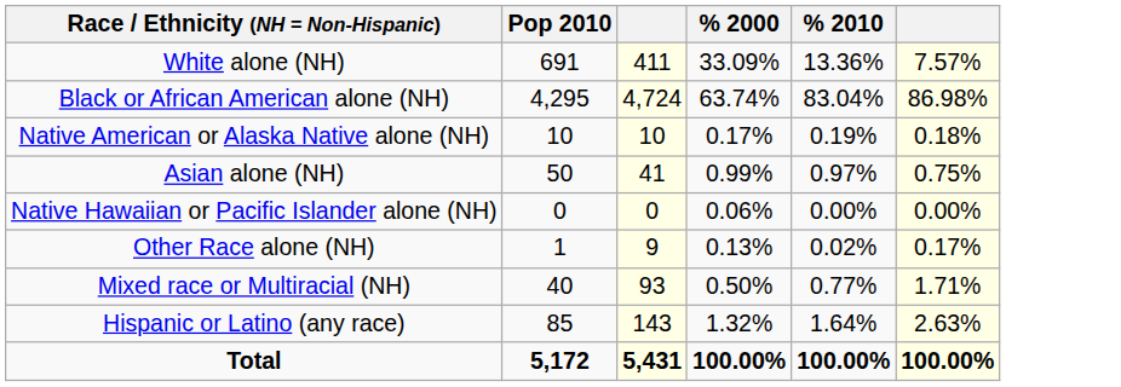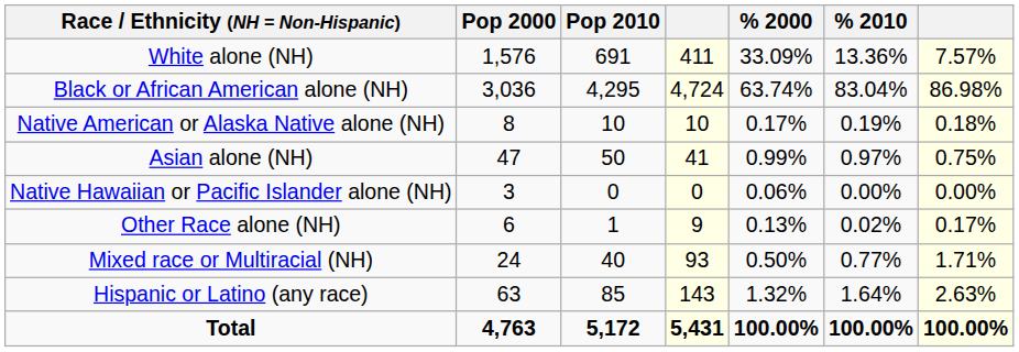+ column: Pop 2000 | 1,576 | 3,036 | 8 | 47 | 3 | 6 | 24 | 63 | 4,763
